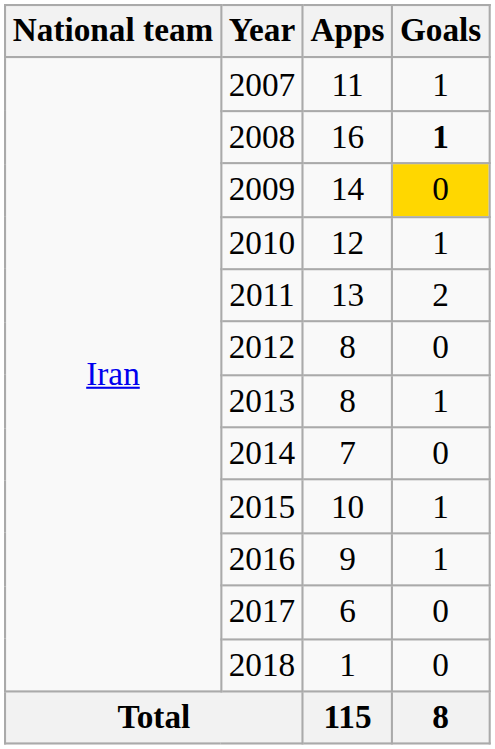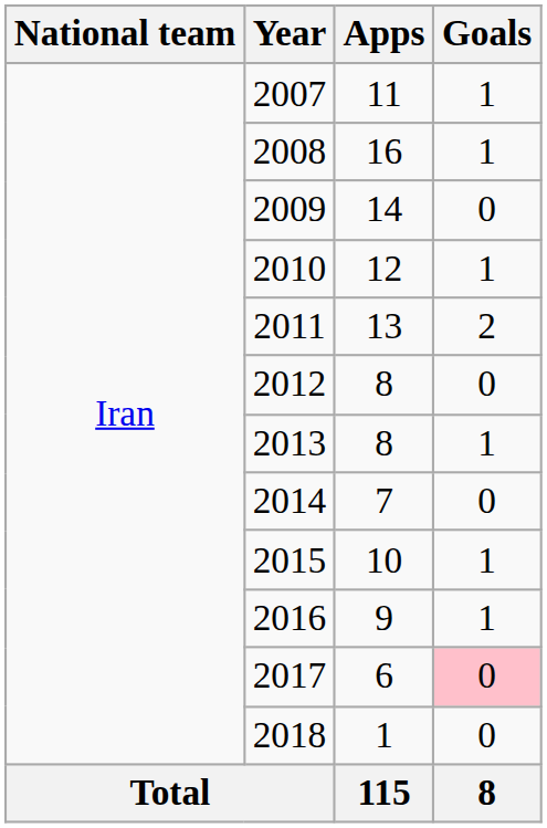2008 | Goals: bold -> normal
2009 | Goals: gold background -> no background
2017 | Goals: no background -> pink background
